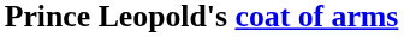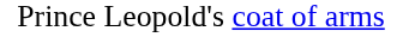row 1 | column 1: bold -> normal
